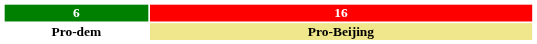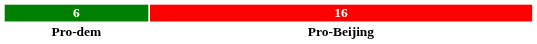Pro-dem | 16: khaki background -> no background
